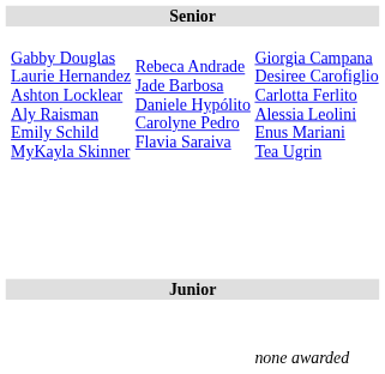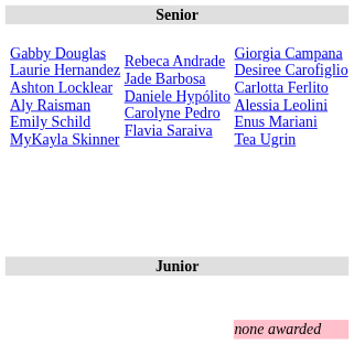none awarded | column 3: no background -> pink background
